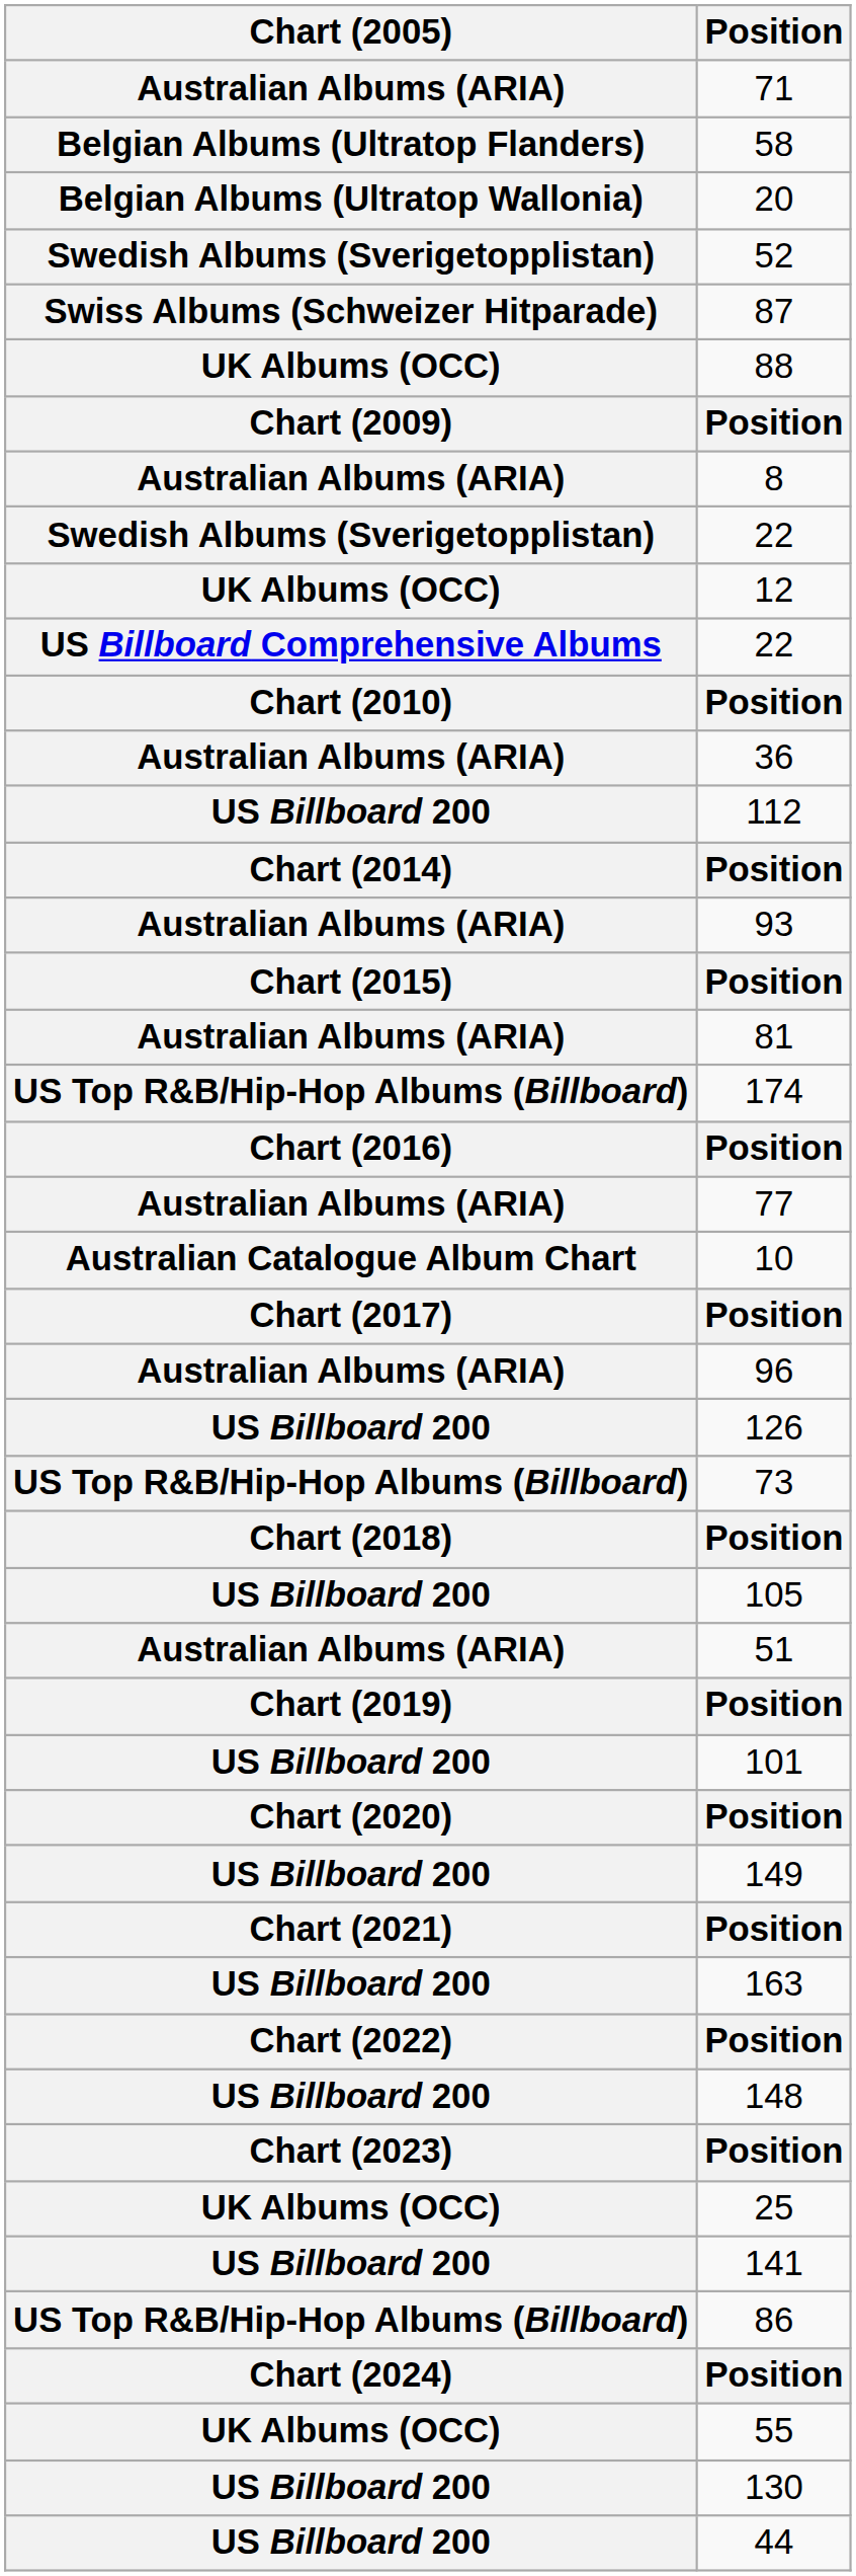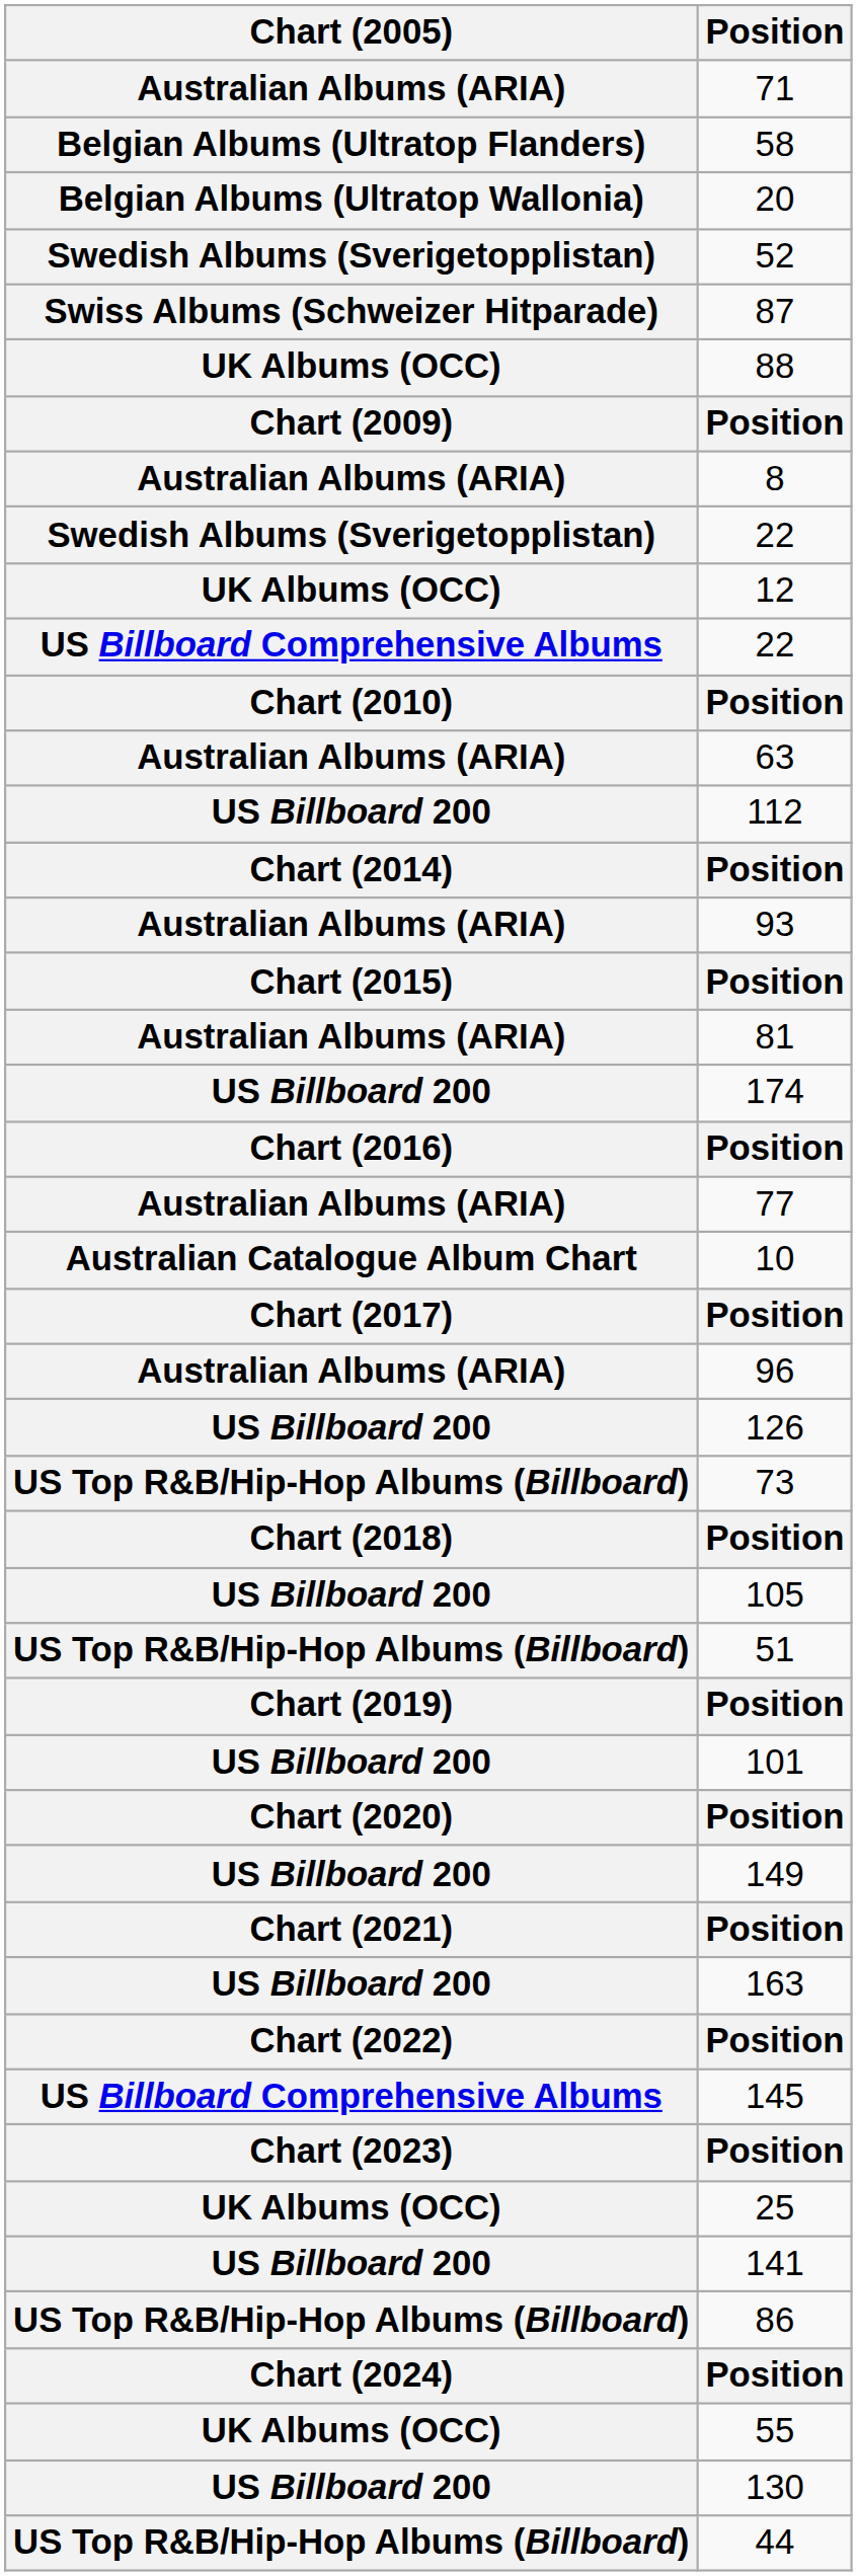row 14 | Position: 36 -> 63
row 20 | Chart (2005): US Top R&B/Hip-Hop Albums (Billboard) -> US Billboard 200
row 30 | Chart (2005): Australian Albums (ARIA) -> US Top R&B/Hip-Hop Albums (Billboard)
row 38 | Chart (2005): US Billboard 200 -> US Billboard Comprehensive Albums
row 38 | Position: 148 -> 145
row 46 | Chart (2005): US Billboard 200 -> US Top R&B/Hip-Hop Albums (Billboard)
